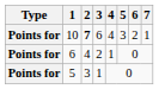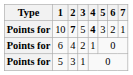10 | 3: 6 -> 5
10 | 4: normal -> bold
